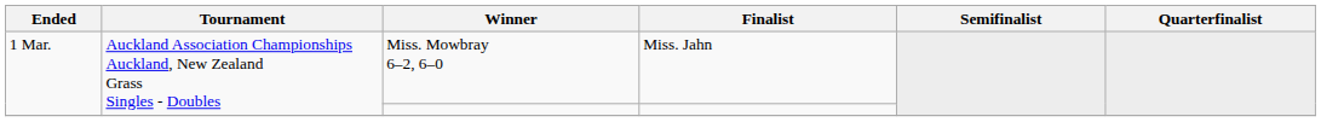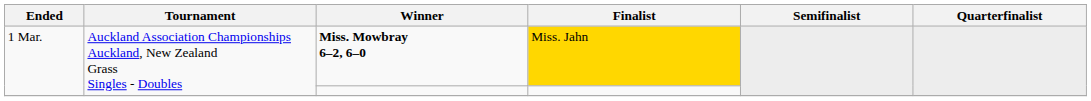Miss. Mowbray 6–2, 6–0 | Winner: normal -> bold
Miss. Mowbray 6–2, 6–0 | Finalist: no background -> gold background
